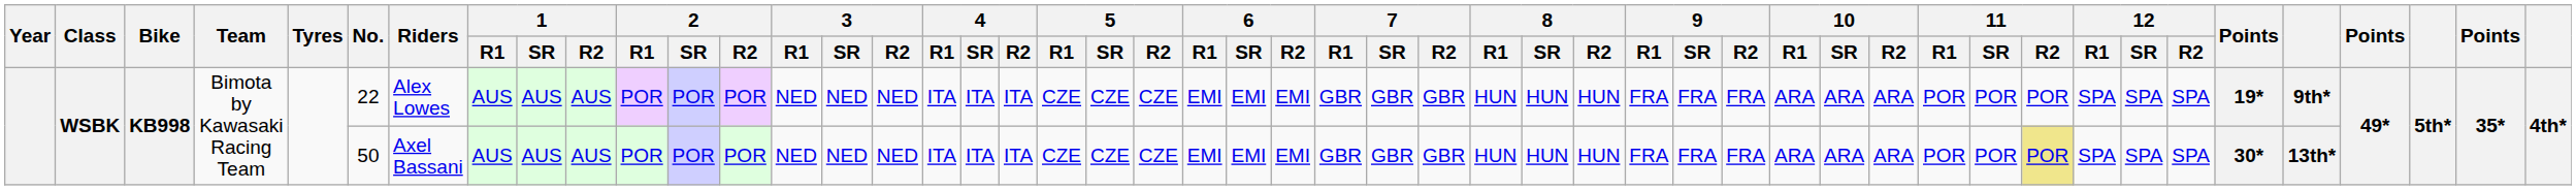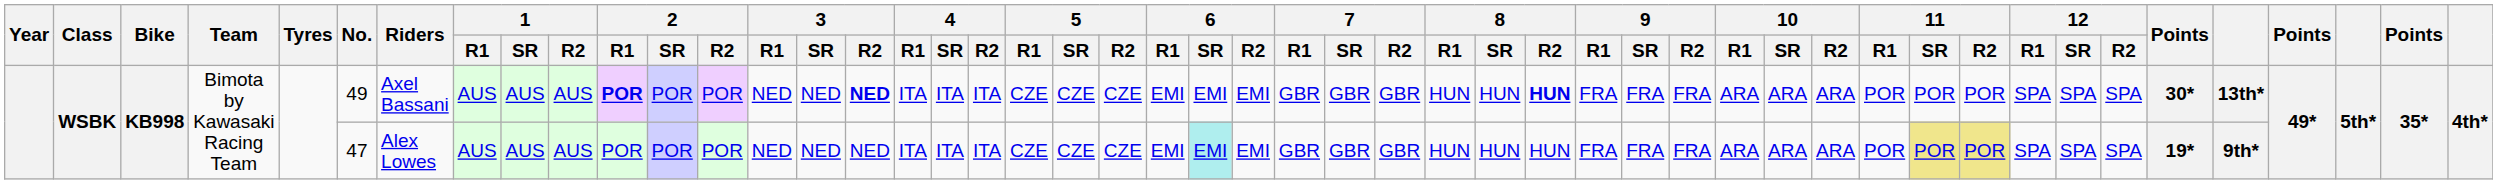row 3 | No.: 22 -> 49
row 3 | Riders: Alex Lowes -> Axel Bassani
row 3 | 2 / R1: normal -> bold
row 3 | 3 / R2: normal -> bold
row 3 | 8 / R2: normal -> bold
row 3 | column 44: 19* -> 30*
row 3 | column 45: 9th* -> 13th*
row 4 | No.: 50 -> 47
row 4 | Riders: Axel Bassani -> Alex Lowes
row 4 | 6 / SR: no background -> paleturquoise background
row 4 | 11 / SR: no background -> khaki background
row 4 | column 44: 30* -> 19*
row 4 | column 45: 13th* -> 9th*
